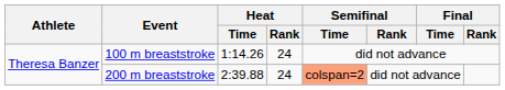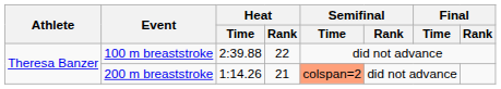100 m breaststroke | Heat / Time: 1:14.26 -> 2:39.88
100 m breaststroke | Heat / Rank: 24 -> 22
200 m breaststroke | Heat / Time: 2:39.88 -> 1:14.26
200 m breaststroke | Heat / Rank: 24 -> 21
